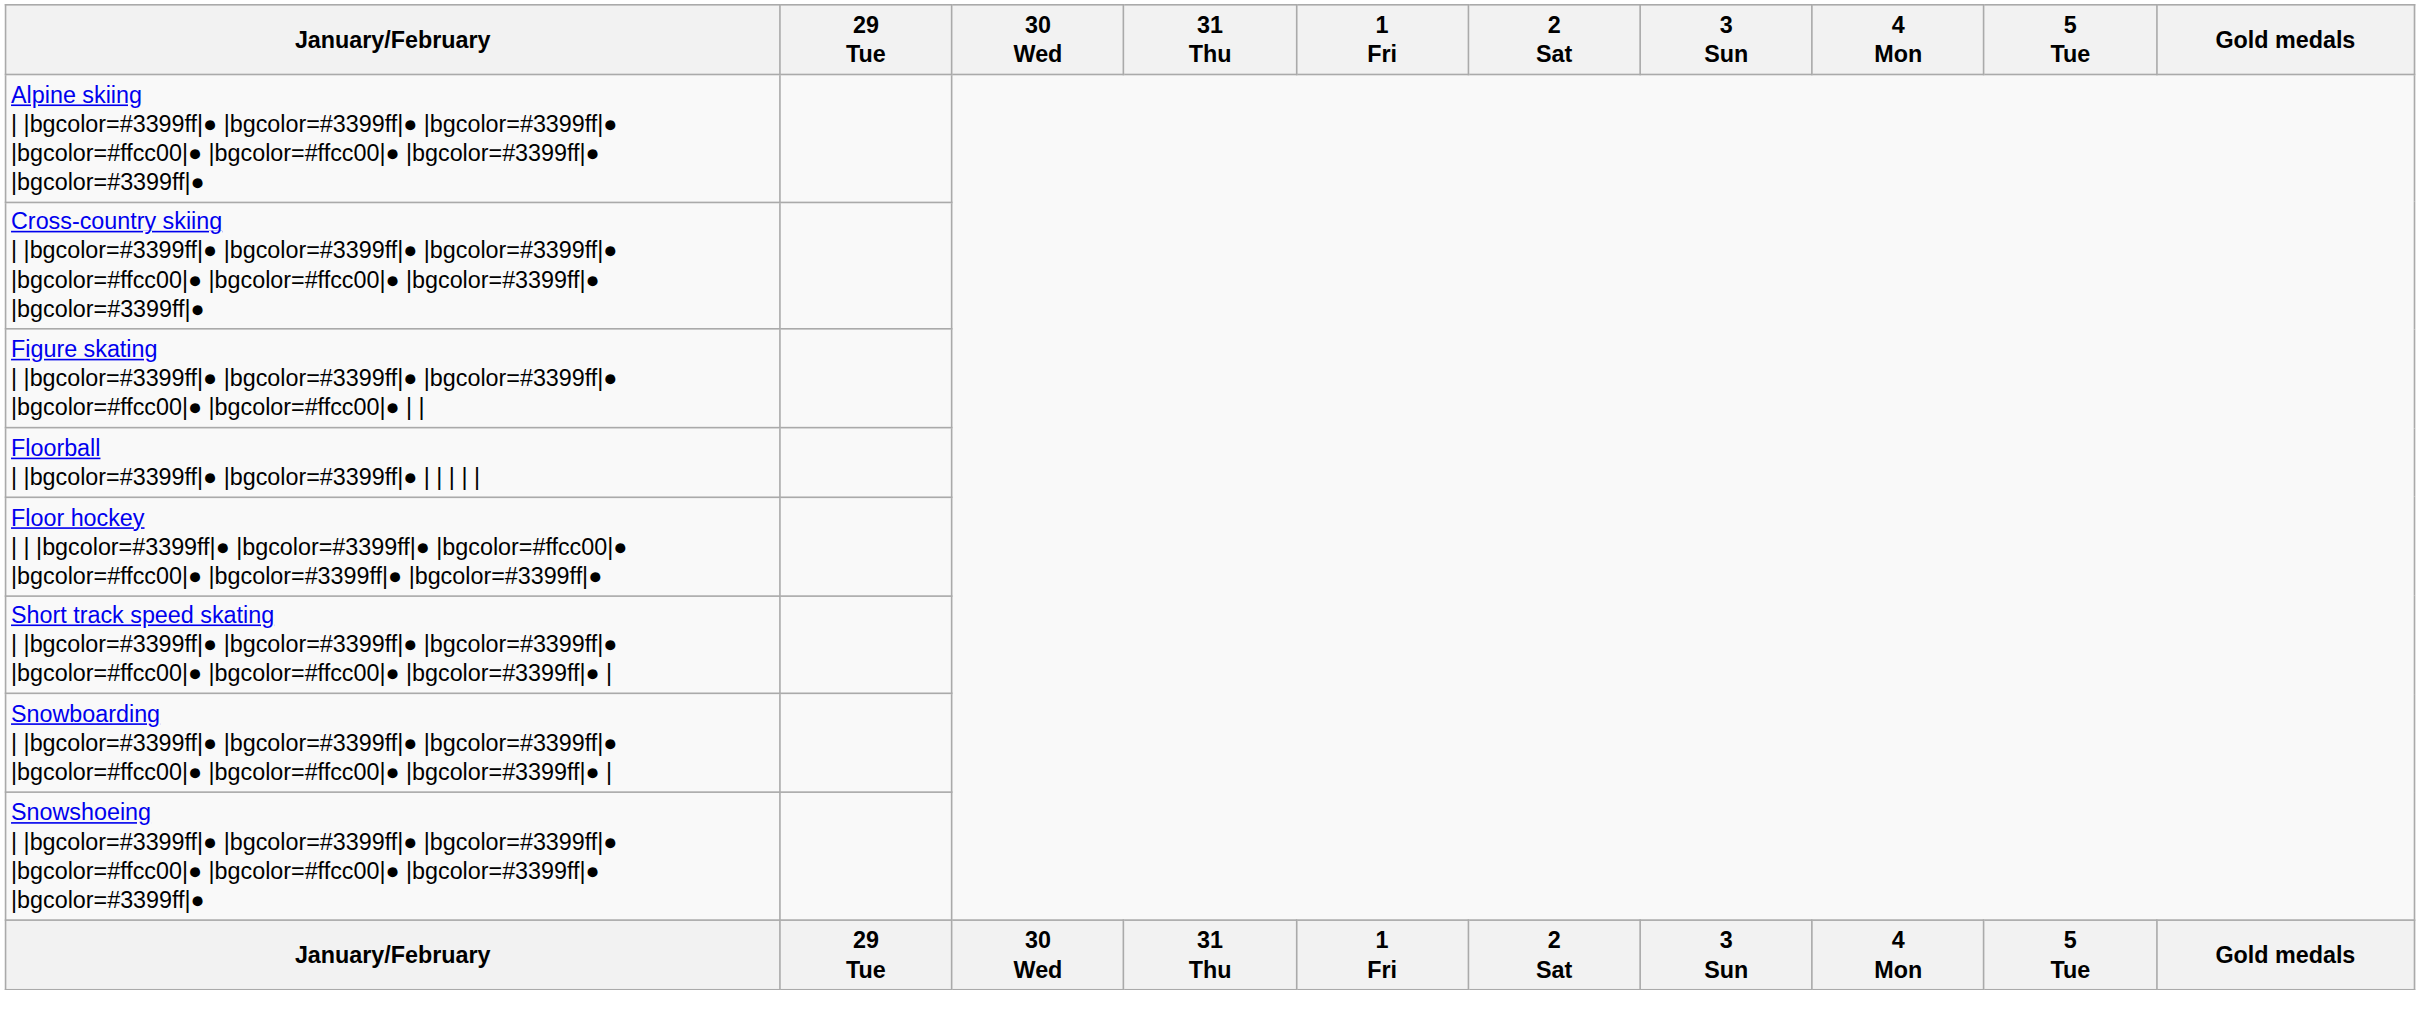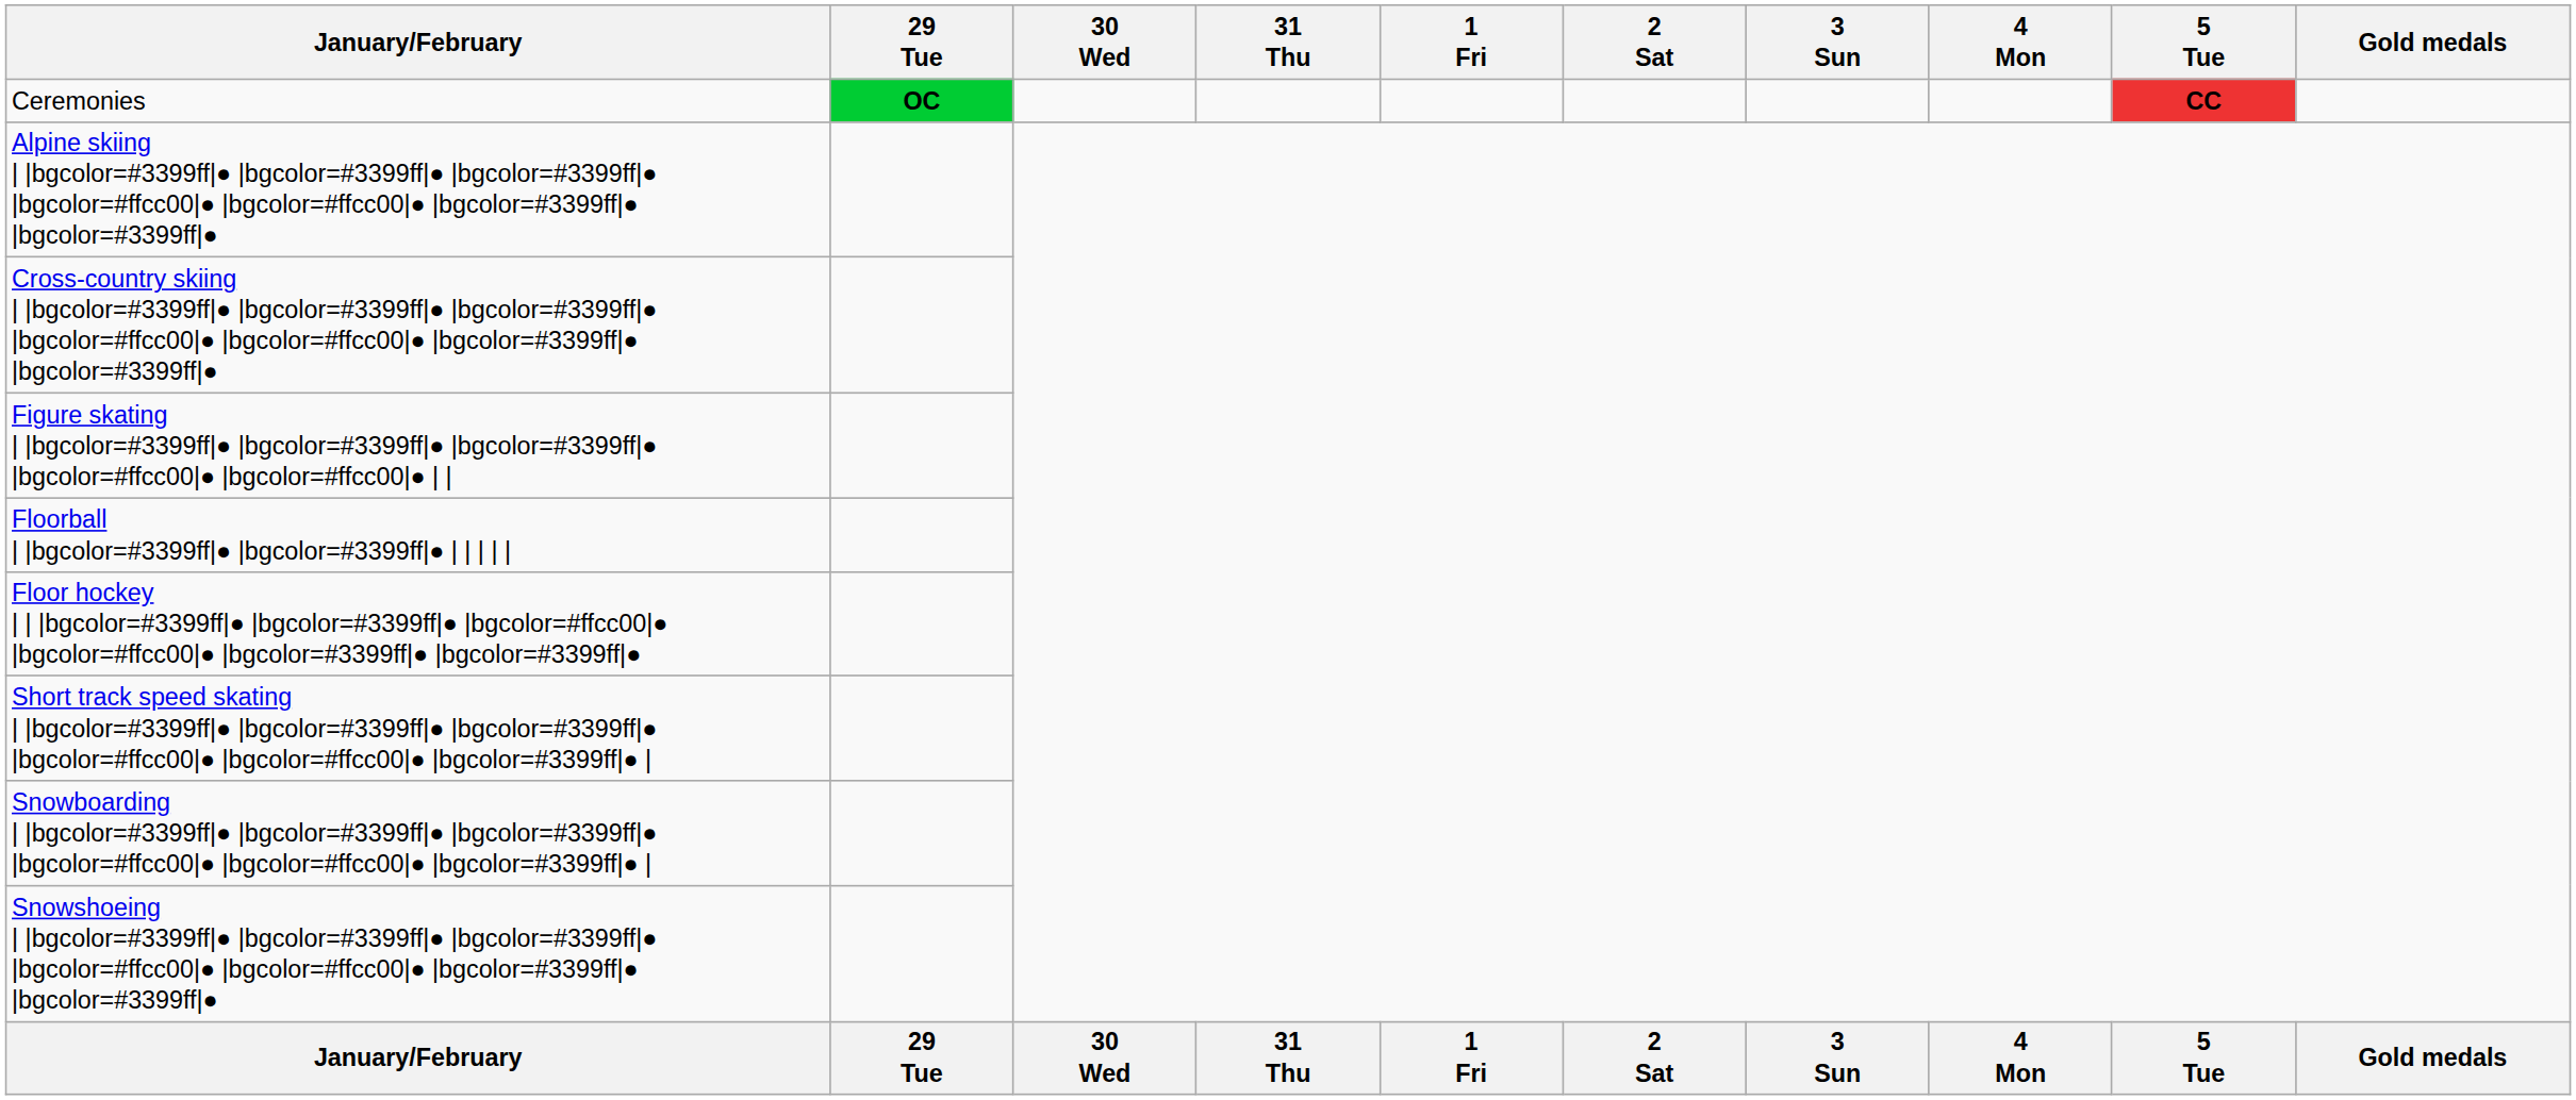+ row: Ceremonies | OC | CC
